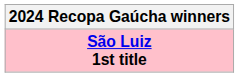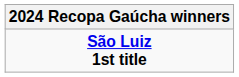row 2 | column 1: pink background -> no background
